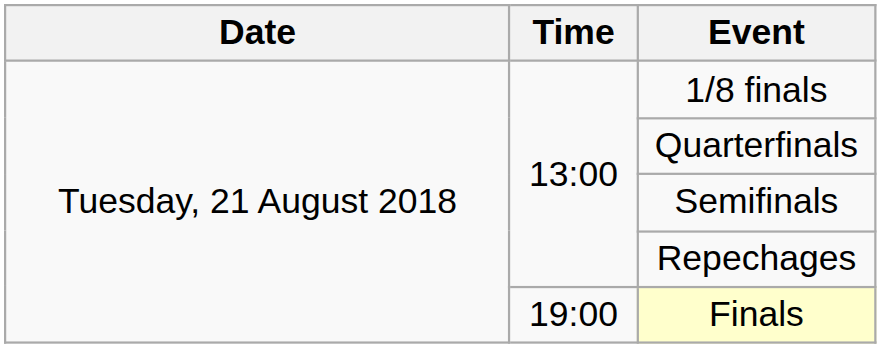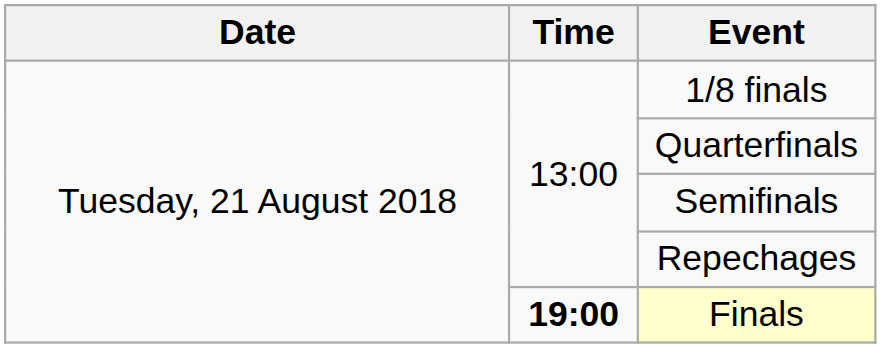Finals | Time: normal -> bold
